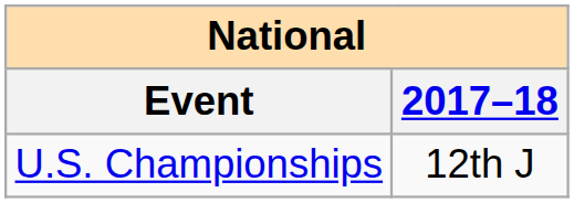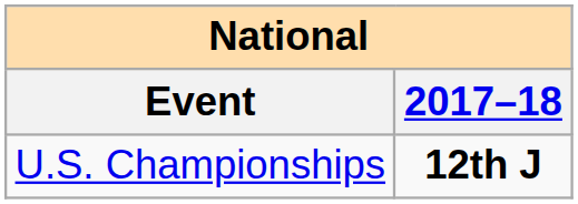U.S. Championships | 2017–18: normal -> bold
